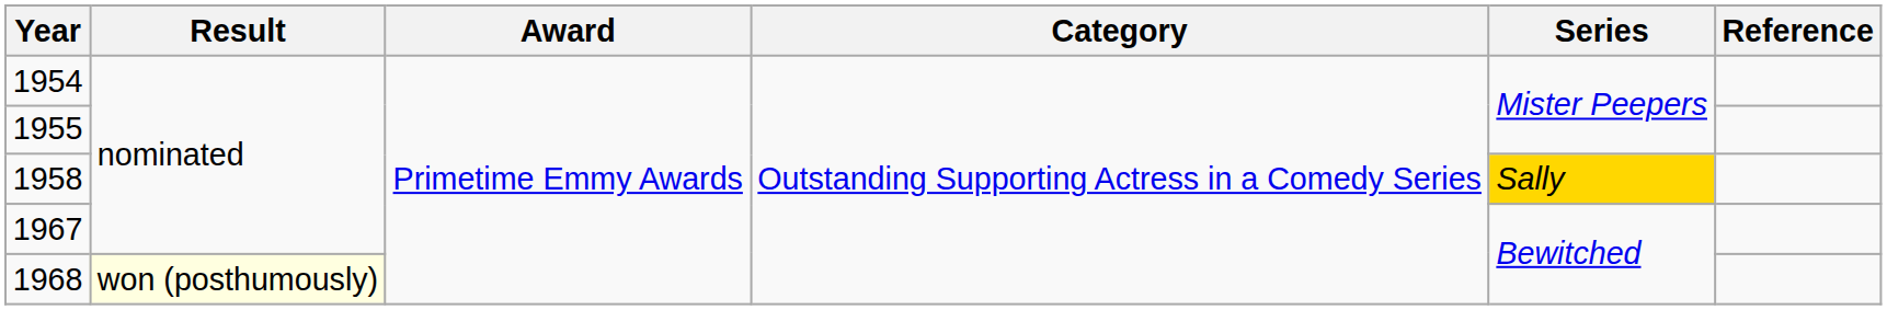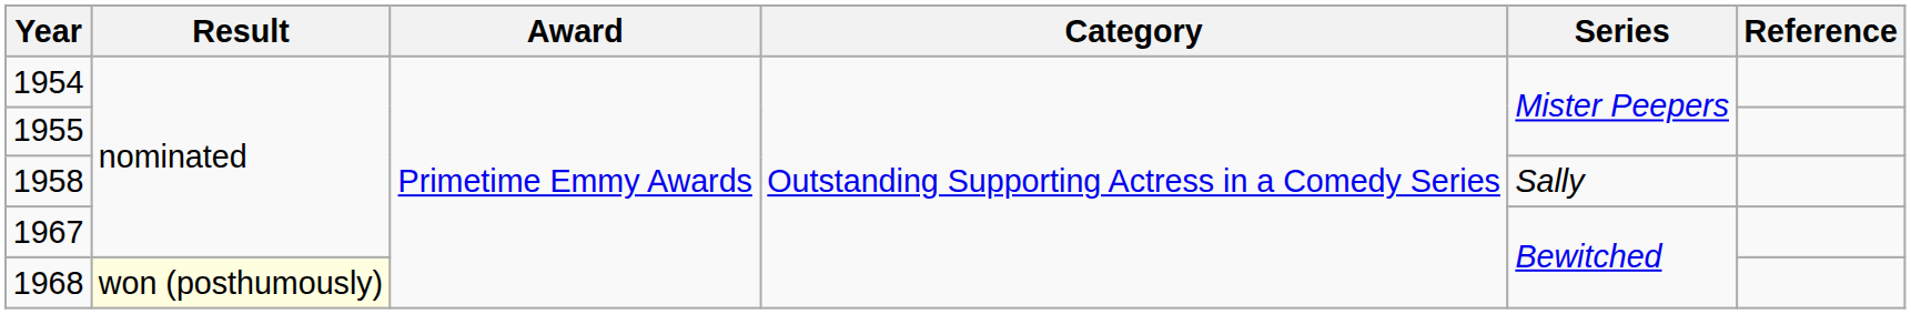1958 | Series: gold background -> no background
